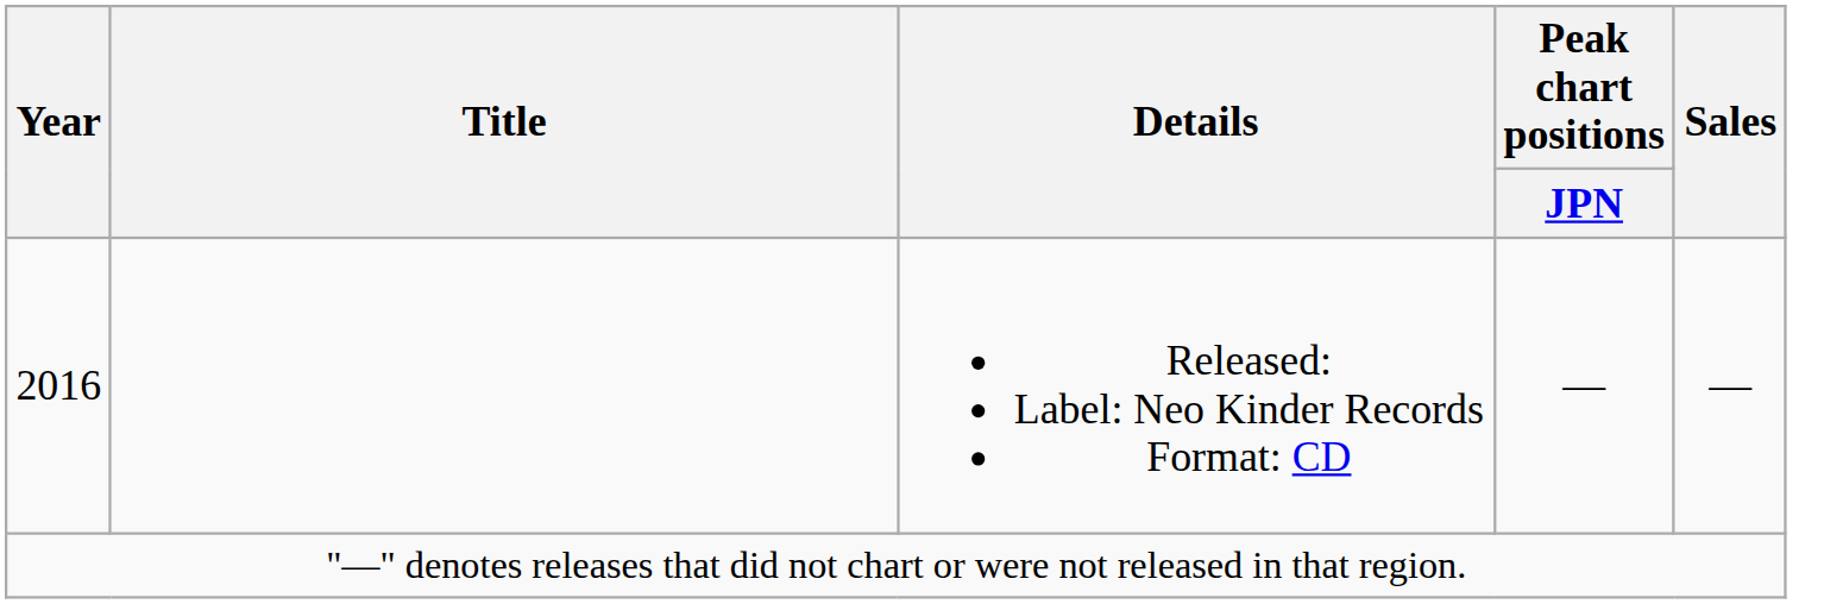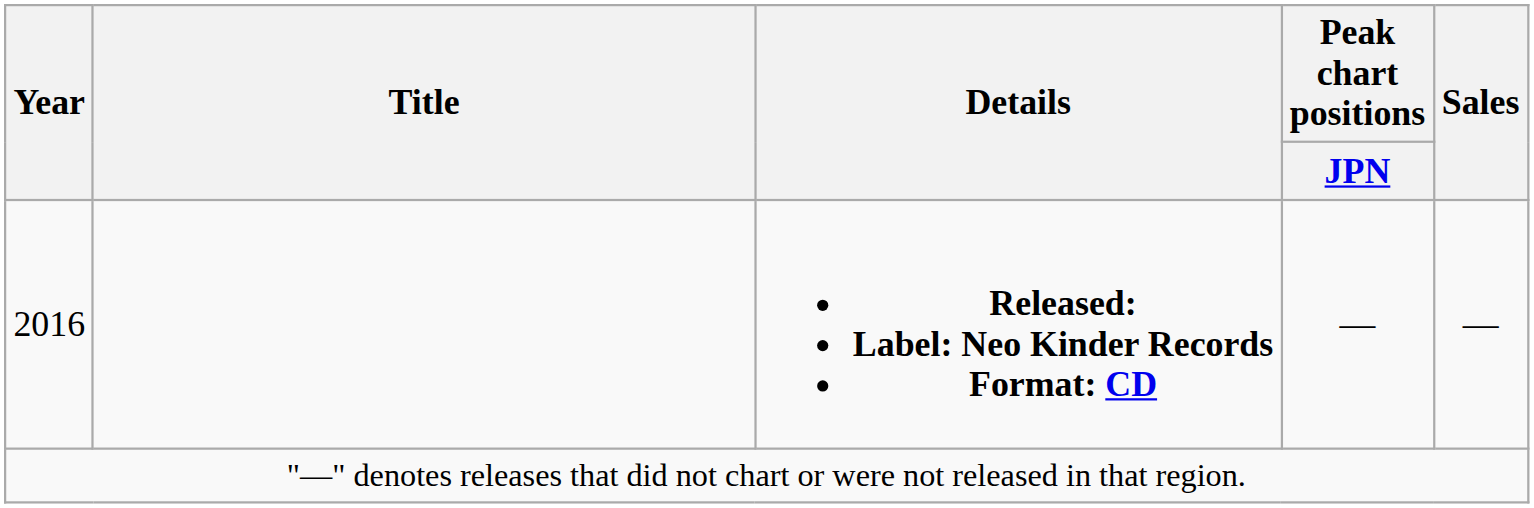2016 | Details: normal -> bold
